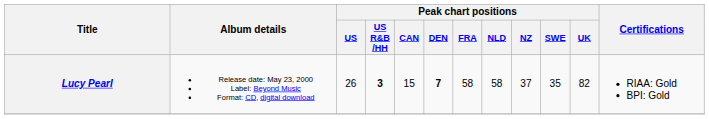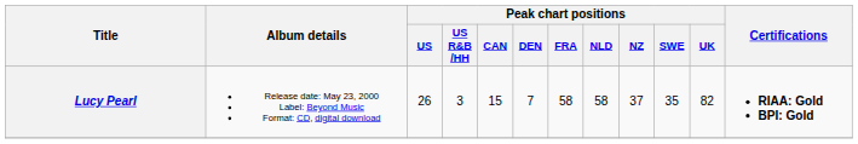Lucy Pearl | Peak chart positions / US R&B /HH: bold -> normal
Lucy Pearl | Peak chart positions / DEN: bold -> normal
Lucy Pearl | Certifications: normal -> bold
